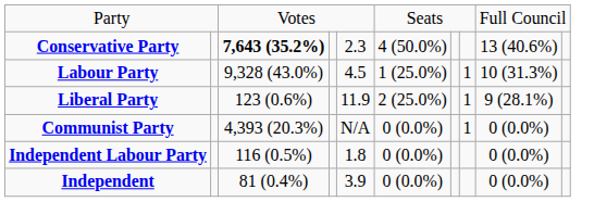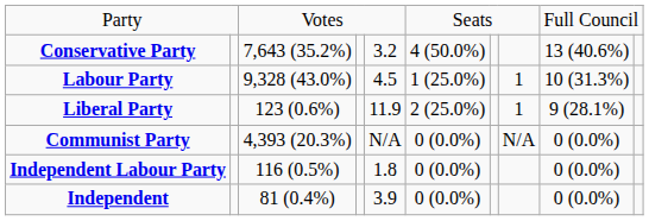Conservative Party | column 3: bold -> normal
Conservative Party | column 5: 2.3 -> 3.2
Communist Party | column 8: 1 -> N/A
